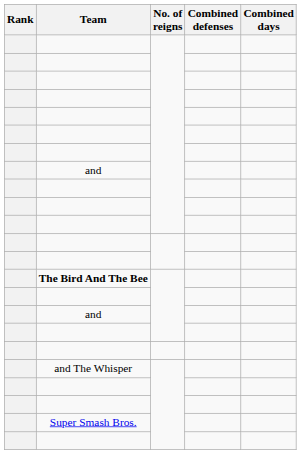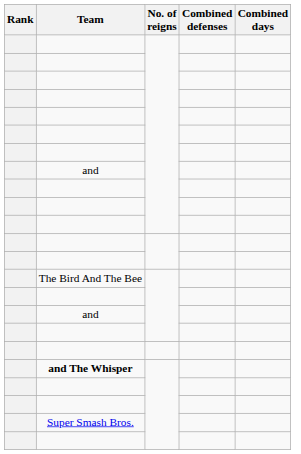The Bird And The Bee | Team: bold -> normal
and The Whisper | Team: normal -> bold
